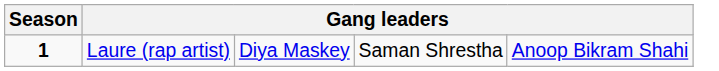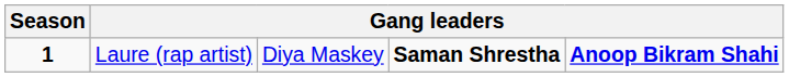Laure (rap artist) | column 4: normal -> bold
Laure (rap artist) | column 5: normal -> bold
